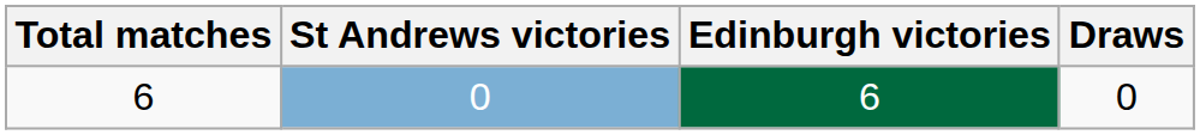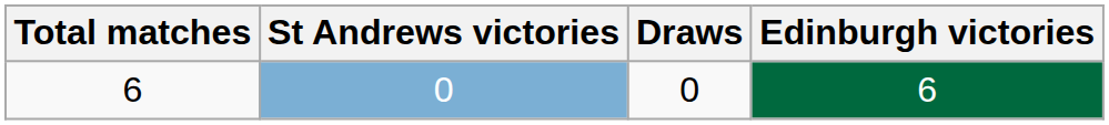columns swapped: Edinburgh victories <-> Draws
